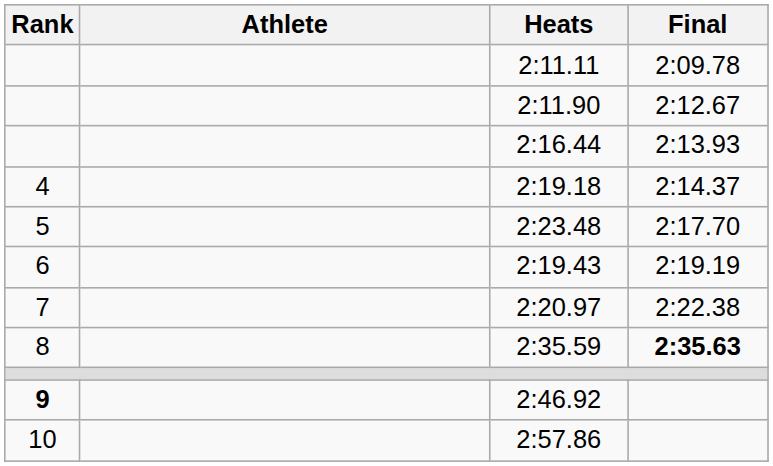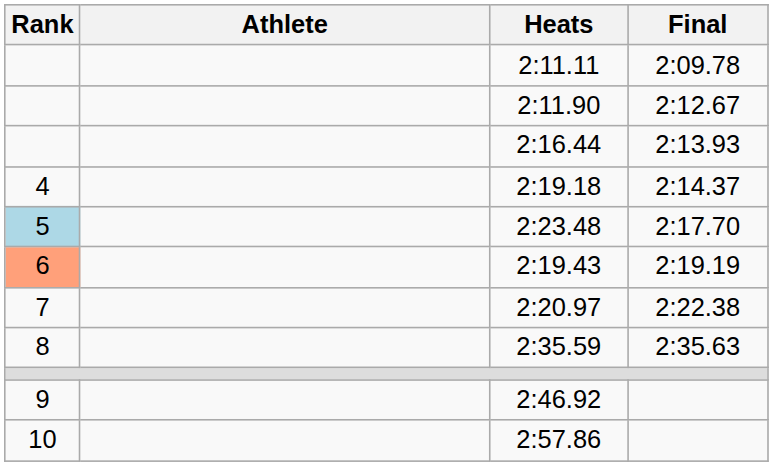2:23.48 | Rank: no background -> lightblue background
2:19.43 | Rank: no background -> lightsalmon background
2:35.59 | Final: bold -> normal
2:46.92 | Rank: bold -> normal
